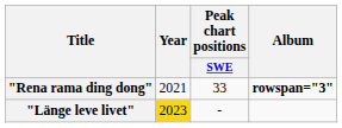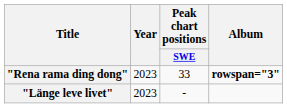"Rena rama ding dong" | Year: 2021 -> 2023
"Länge leve livet" | Year: gold background -> no background
